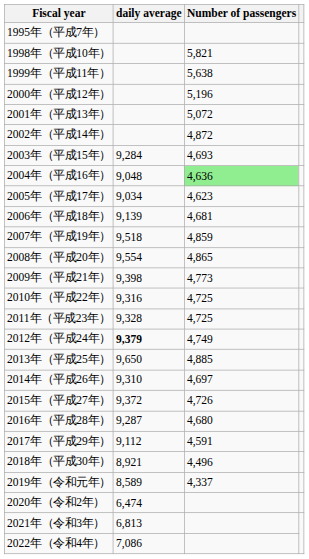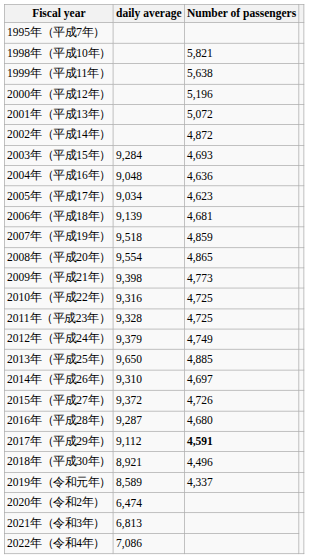2004年（平成16年） | Number of passengers: lightgreen background -> no background
2012年（平成24年） | daily average: bold -> normal
2017年（平成29年） | Number of passengers: normal -> bold
